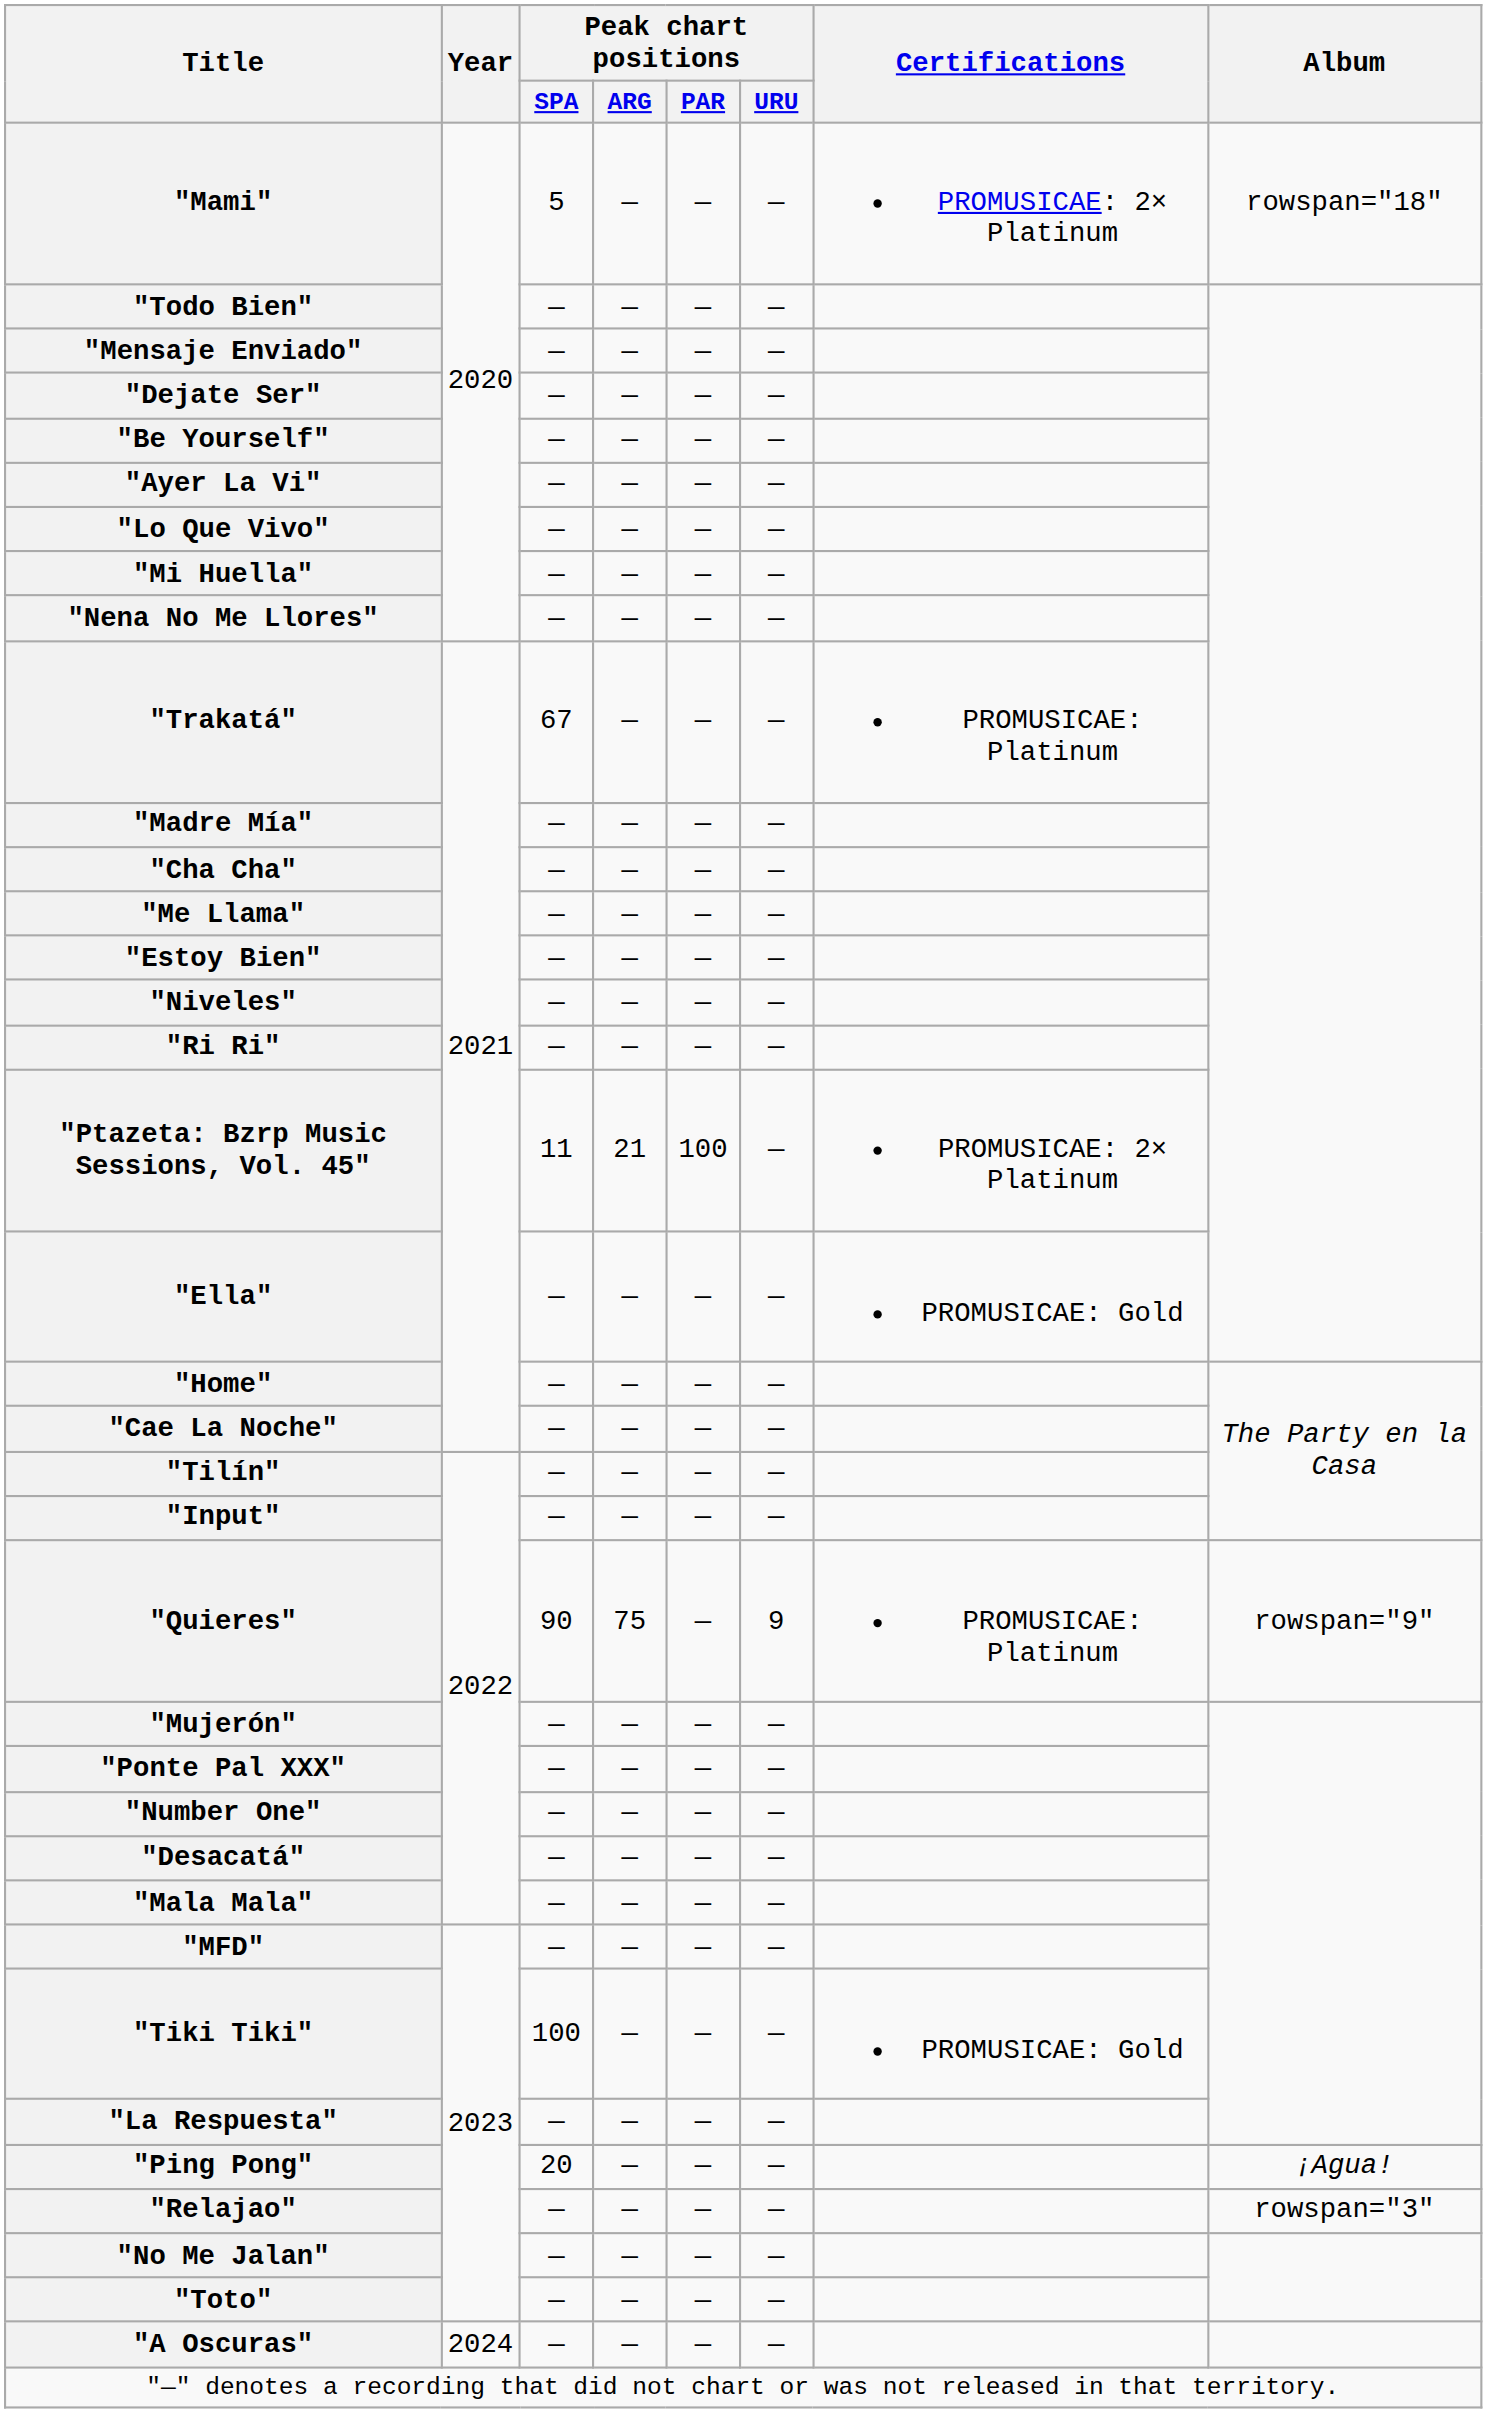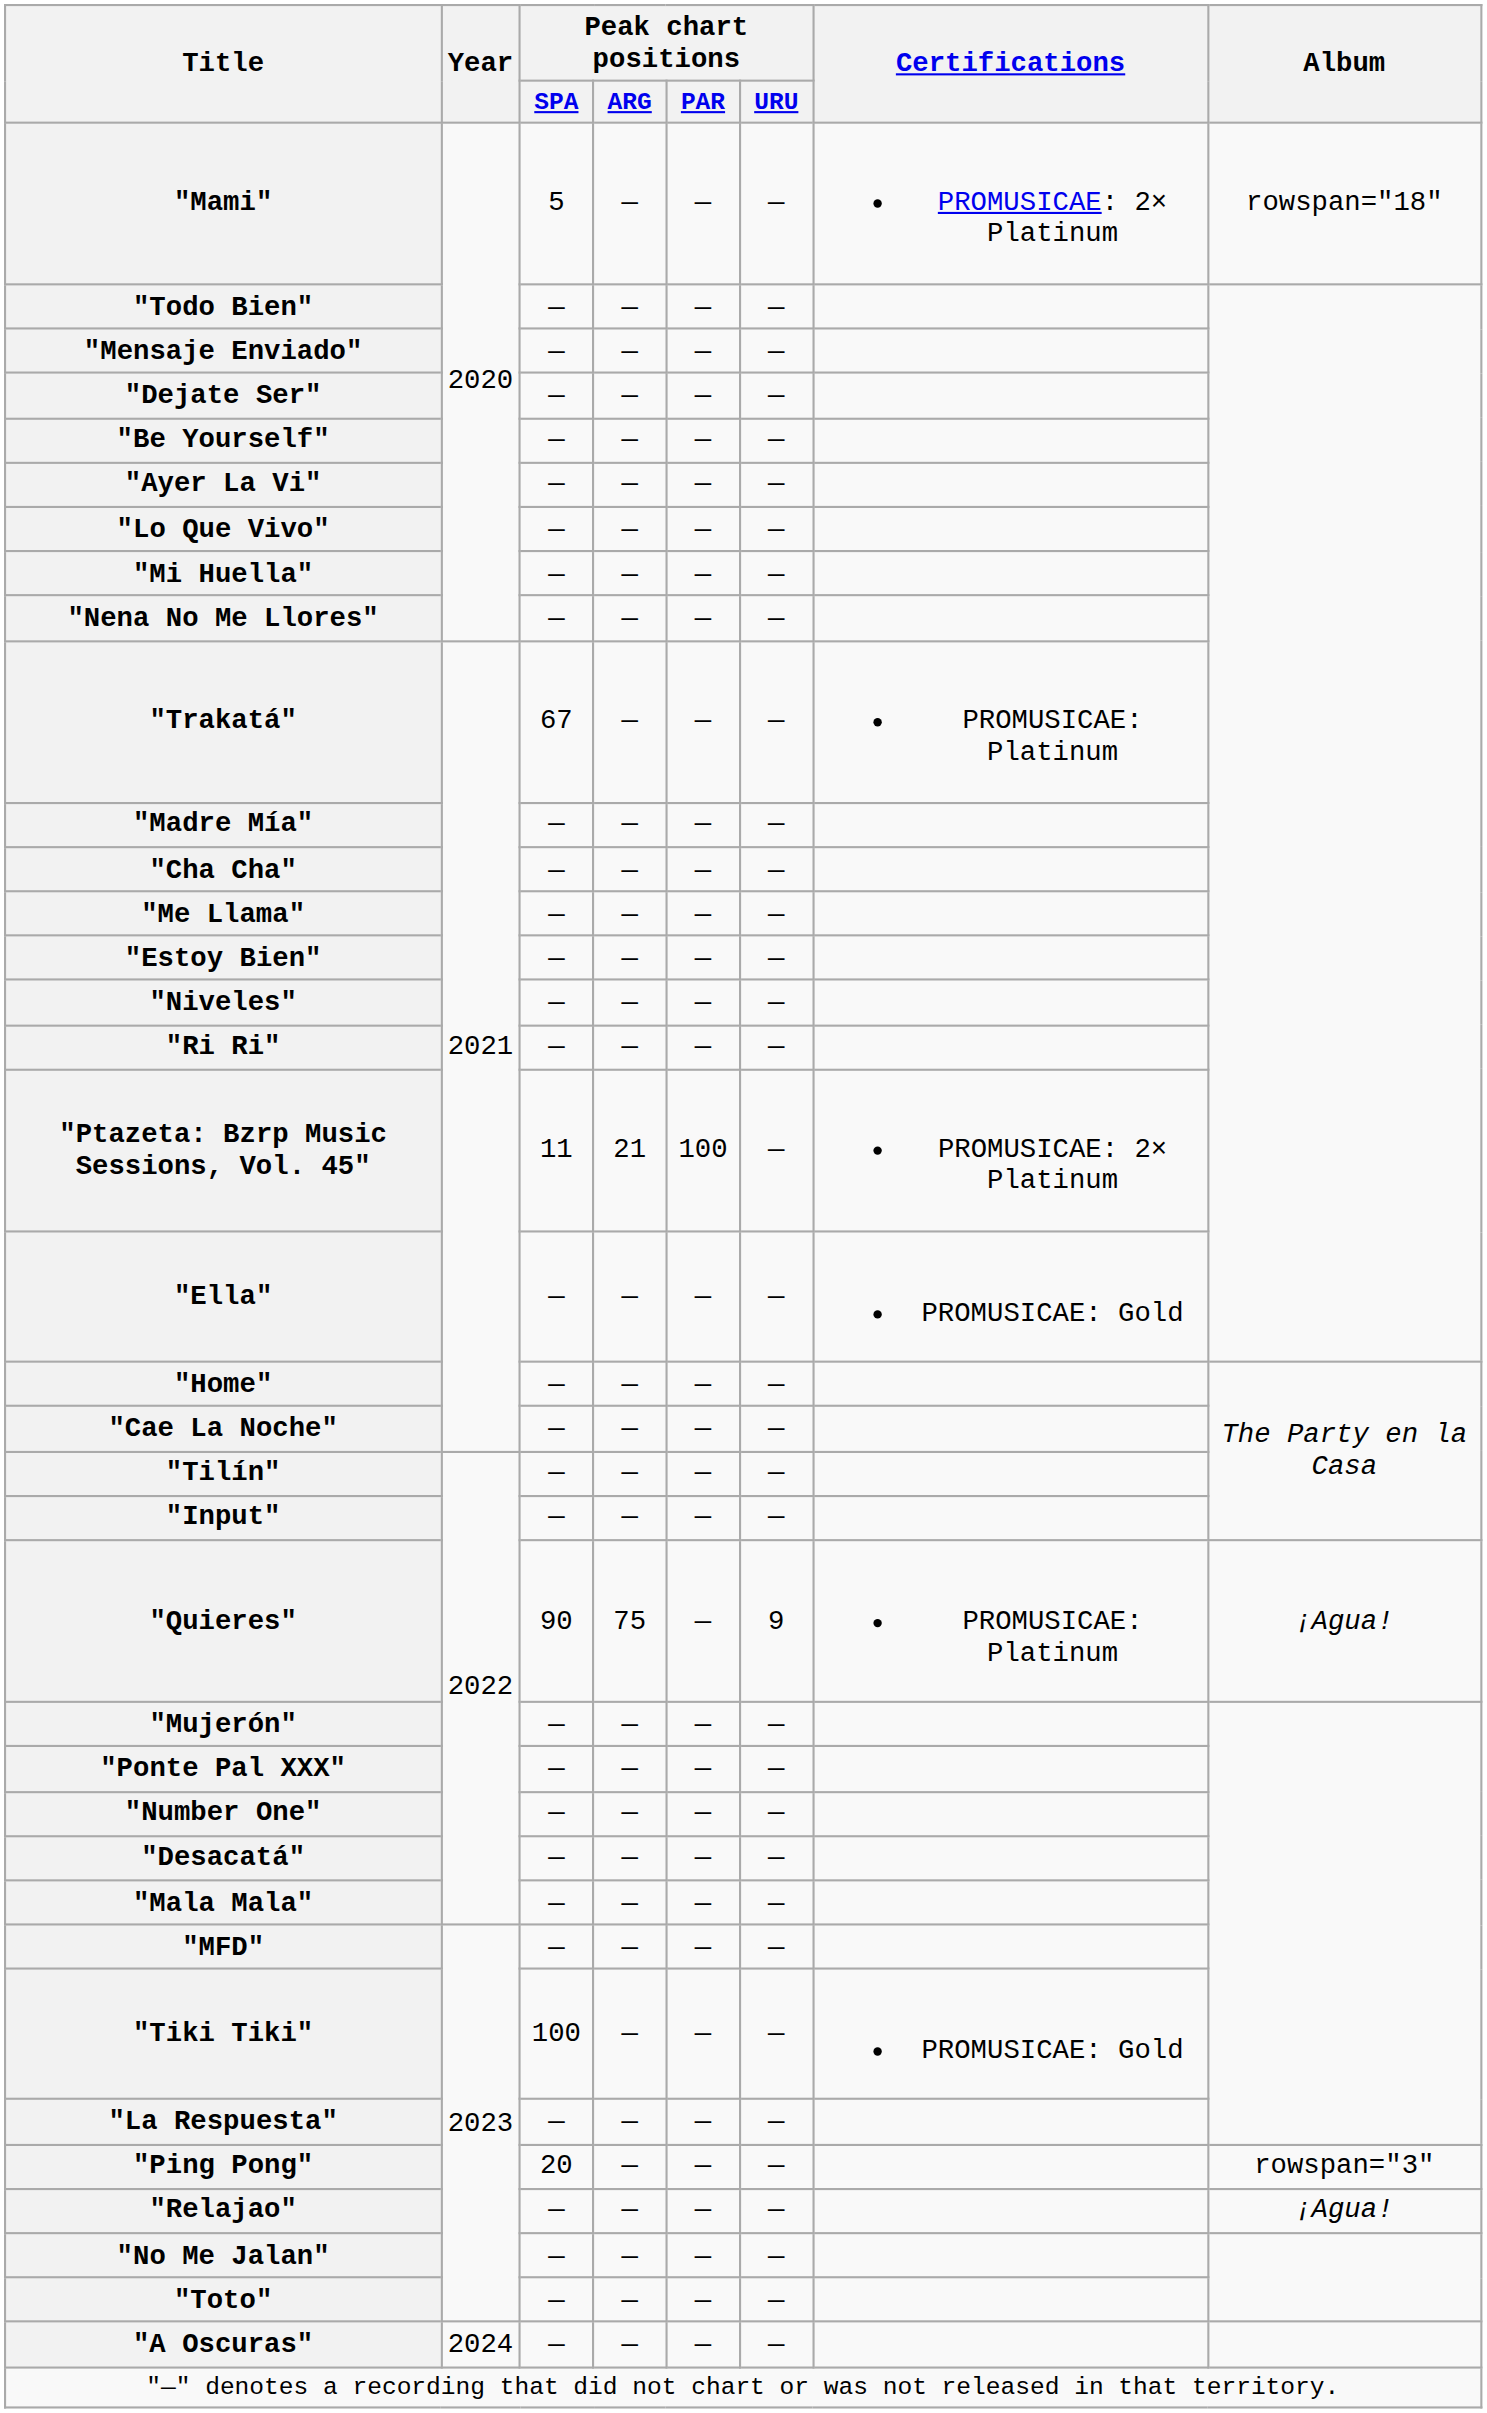"Quieres" | Album: rowspan="9" -> ¡Agua!
"Ping Pong" | Album: ¡Agua! -> rowspan="3"
"Relajao" | Album: rowspan="3" -> ¡Agua!
